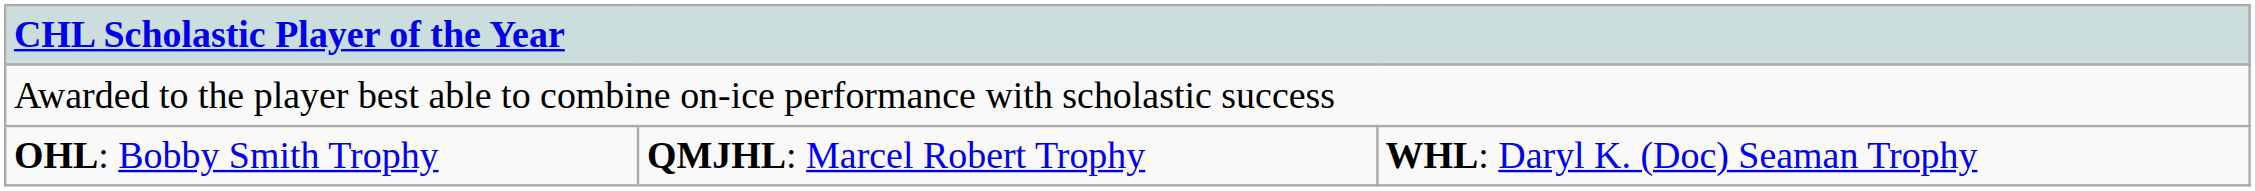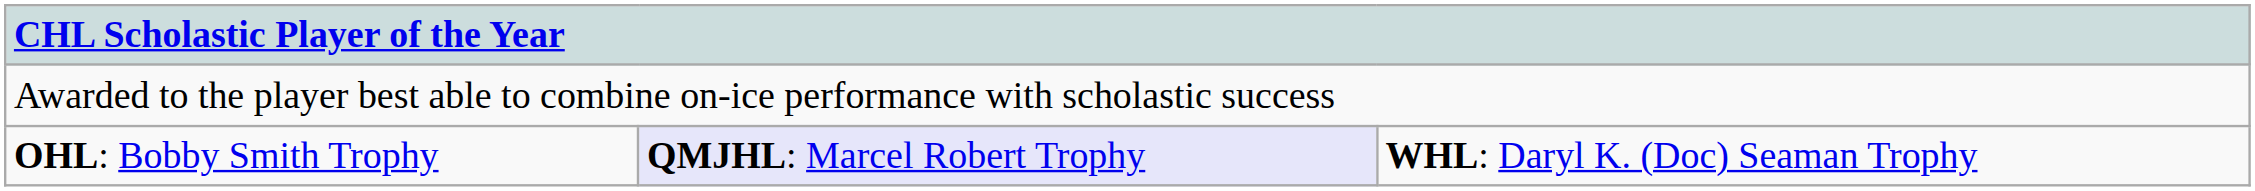OHL: Bobby Smith Trophy | column 2: no background -> lavender background
